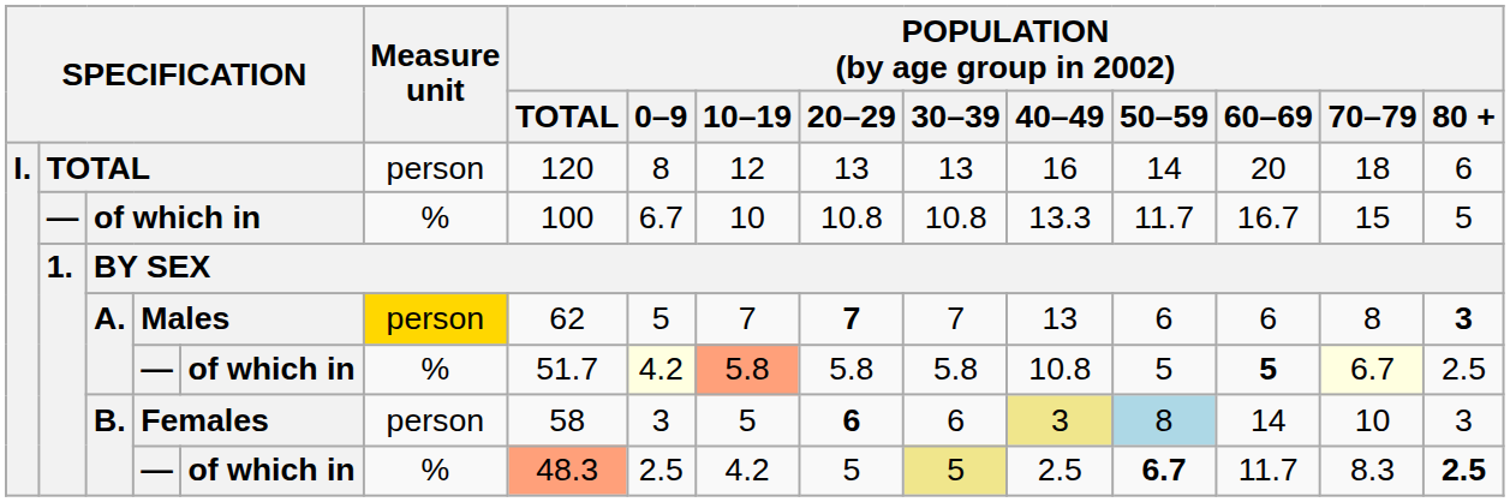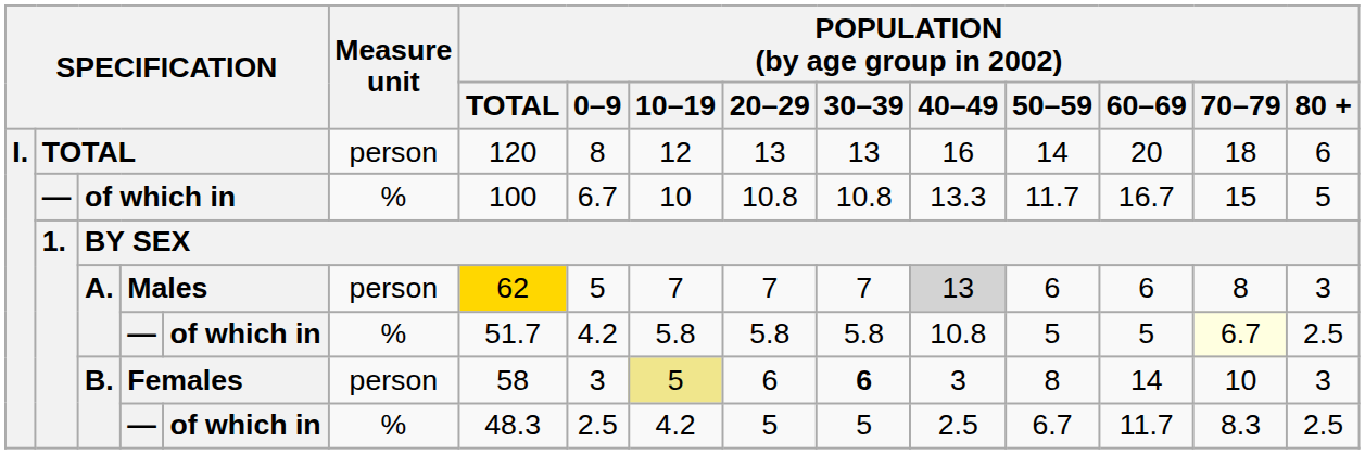Males | Measure unit: gold background -> no background
Males | POPULATION (by age group in 2002) / TOTAL: no background -> gold background
Males | POPULATION (by age group in 2002) / 20–29: bold -> normal
Males | POPULATION (by age group in 2002) / 40–49: no background -> lightgrey background
Males | POPULATION (by age group in 2002) / 80 +: bold -> normal
A. / — | POPULATION (by age group in 2002) / 0–9: lightyellow background -> no background
A. / — | POPULATION (by age group in 2002) / 10–19: lightsalmon background -> no background
A. / — | POPULATION (by age group in 2002) / 60–69: bold -> normal
Females | POPULATION (by age group in 2002) / 10–19: no background -> khaki background
Females | POPULATION (by age group in 2002) / 20–29: bold -> normal
Females | POPULATION (by age group in 2002) / 30–39: normal -> bold
Females | POPULATION (by age group in 2002) / 40–49: khaki background -> no background
Females | POPULATION (by age group in 2002) / 50–59: lightblue background -> no background
B. / — | POPULATION (by age group in 2002) / TOTAL: lightsalmon background -> no background
B. / — | POPULATION (by age group in 2002) / 30–39: khaki background -> no background
B. / — | POPULATION (by age group in 2002) / 50–59: bold -> normal
B. / — | POPULATION (by age group in 2002) / 80 +: bold -> normal
